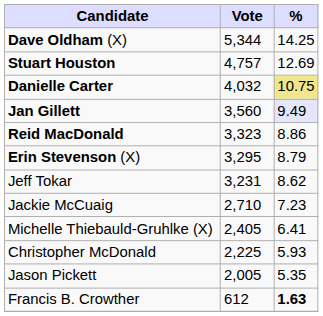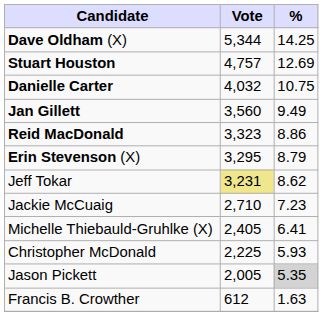Danielle Carter | %: khaki background -> no background
Jan Gillett | %: lavender background -> no background
Jeff Tokar | Vote: no background -> khaki background
Jason Pickett | %: no background -> lightgrey background
Francis B. Crowther | %: bold -> normal
